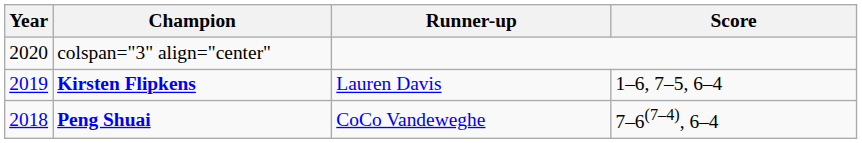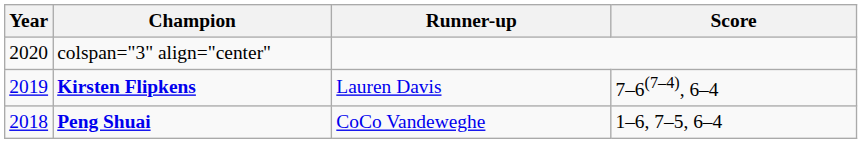Kirsten Flipkens | Score: 1–6, 7–5, 6–4 -> 7–6(7–4), 6–4
Peng Shuai | Score: 7–6(7–4), 6–4 -> 1–6, 7–5, 6–4
